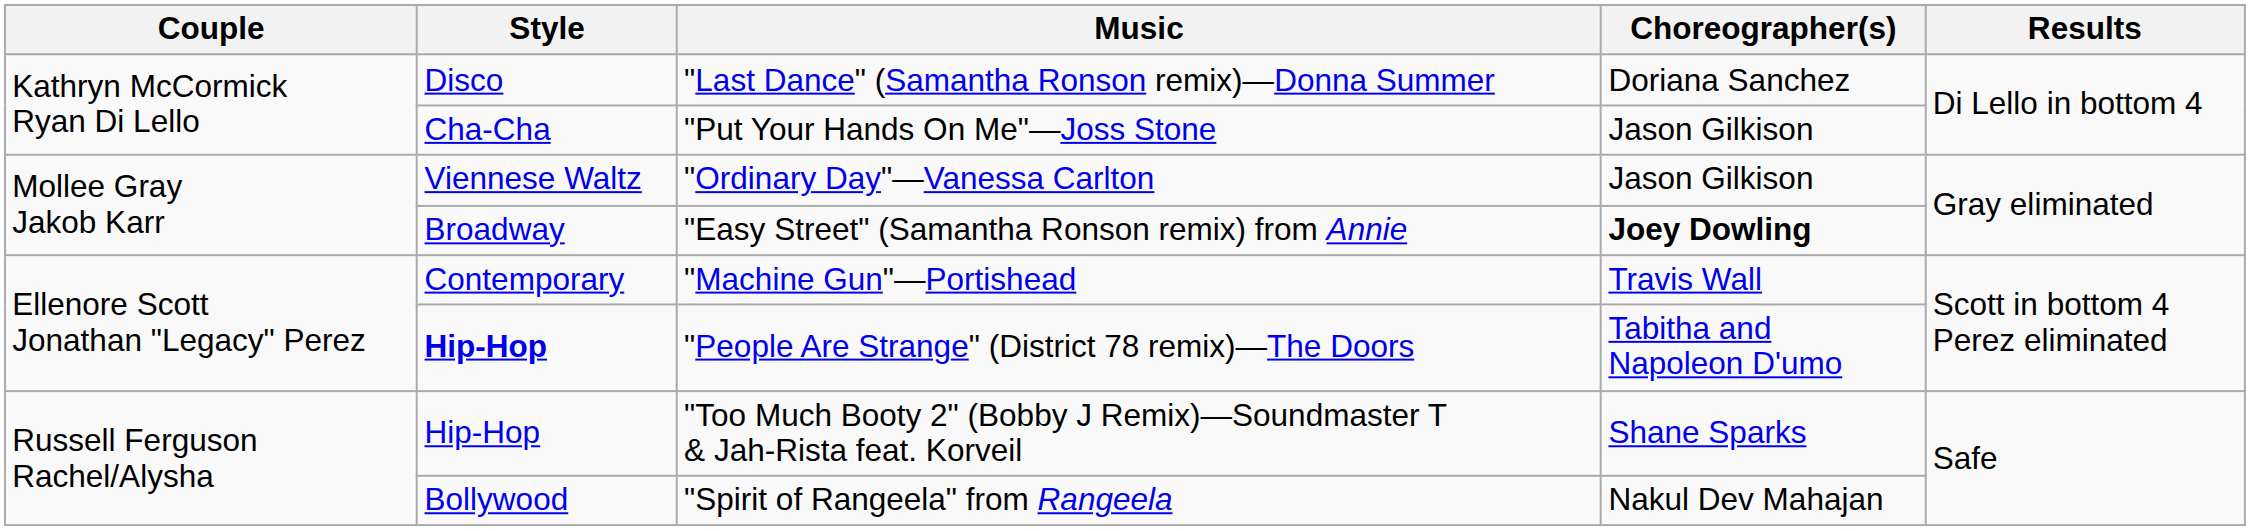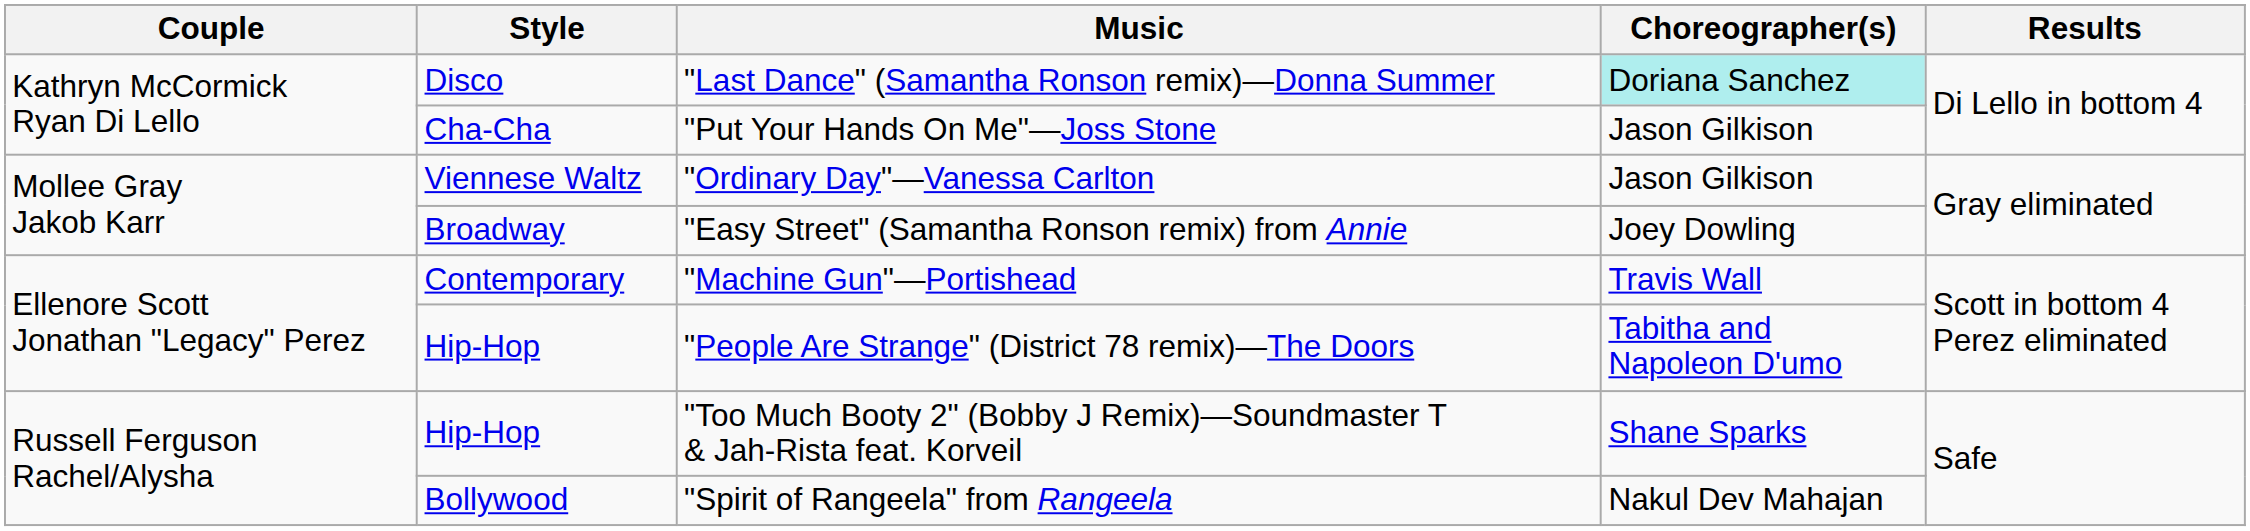"Last Dance" (Samantha Ronson remix)—Donna Summer | Choreographer(s): no background -> paleturquoise background
"Easy Street" (Samantha Ronson remix) from Annie | Choreographer(s): bold -> normal
"People Are Strange" (District 78 remix)—The Doors | Style: bold -> normal
